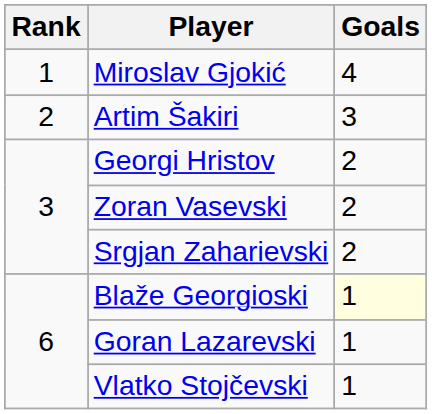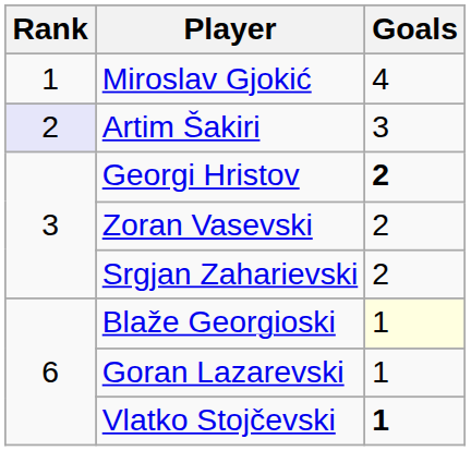Artim Šakiri | Rank: no background -> lavender background
Georgi Hristov | Goals: normal -> bold
Vlatko Stojčevski | Goals: normal -> bold
